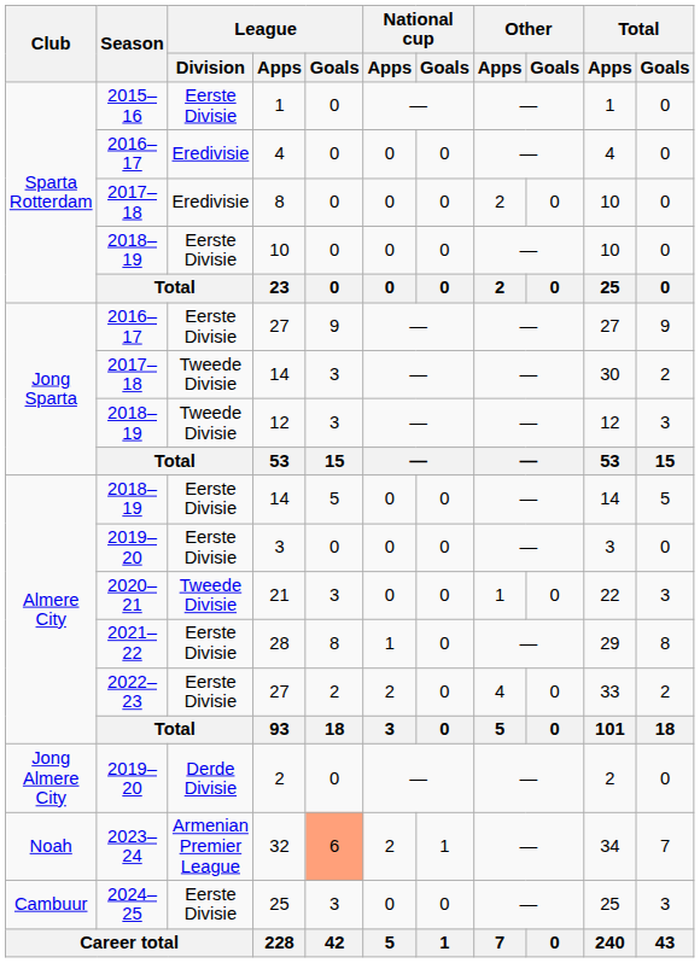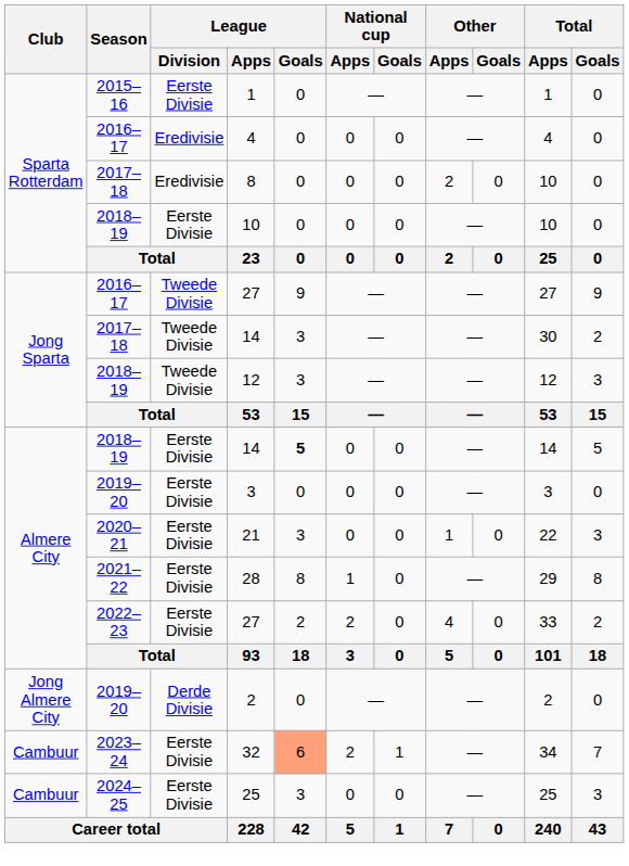2016–17 / 27 | League / Division: Eerste Divisie -> Tweede Divisie
2018–19 / 14 | League / Goals: normal -> bold
21 | League / Division: Tweede Divisie -> Eerste Divisie
32 | Club: Noah -> Cambuur
32 | League / Division: Armenian Premier League -> Eerste Divisie
